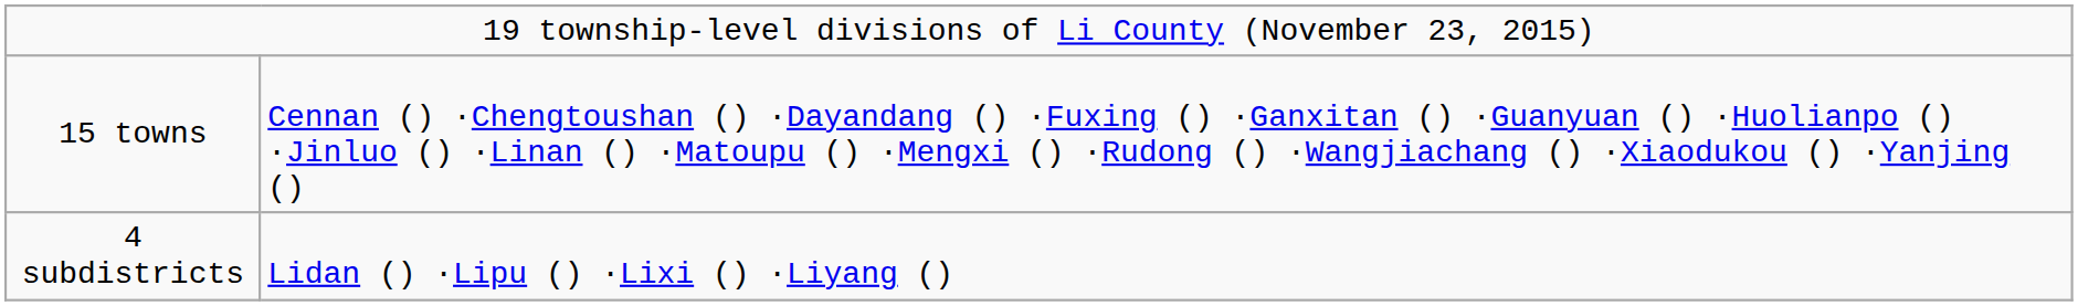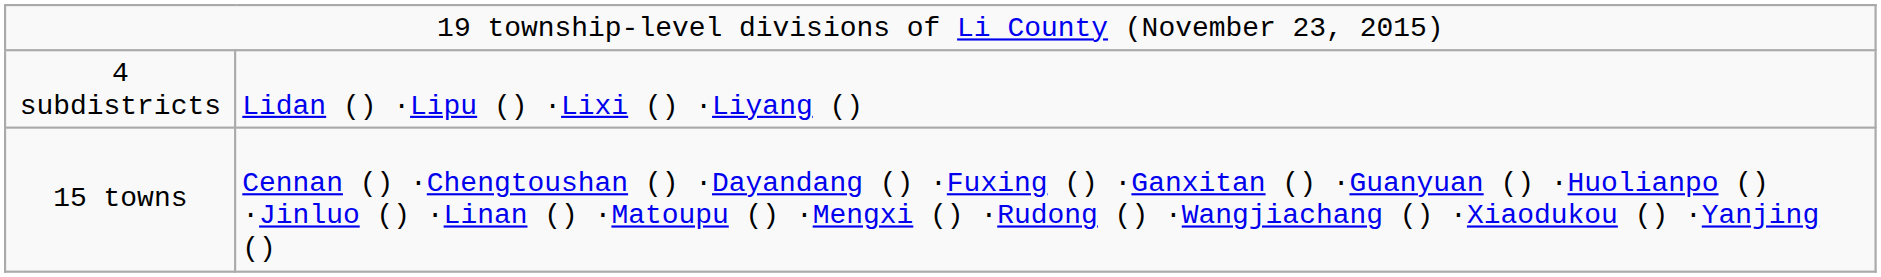rows swapped: 4 subdistricts <-> 15 towns
